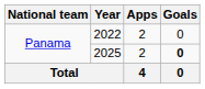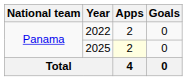2025 | Apps: no background -> lightyellow background
2025 | Goals: bold -> normal
